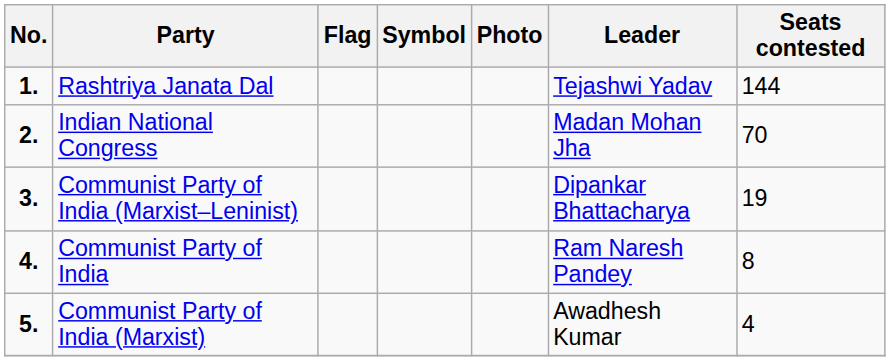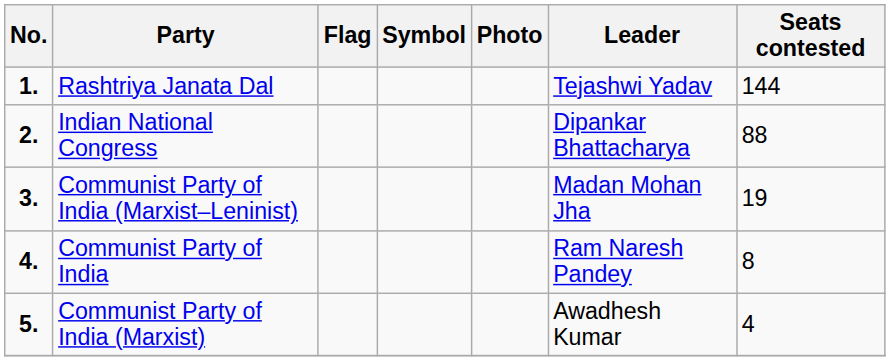Indian National Congress | Leader: Madan Mohan Jha -> Dipankar Bhattacharya
Indian National Congress | Seats contested: 70 -> 88
Communist Party of India (Marxist–Leninist) | Leader: Dipankar Bhattacharya -> Madan Mohan Jha
